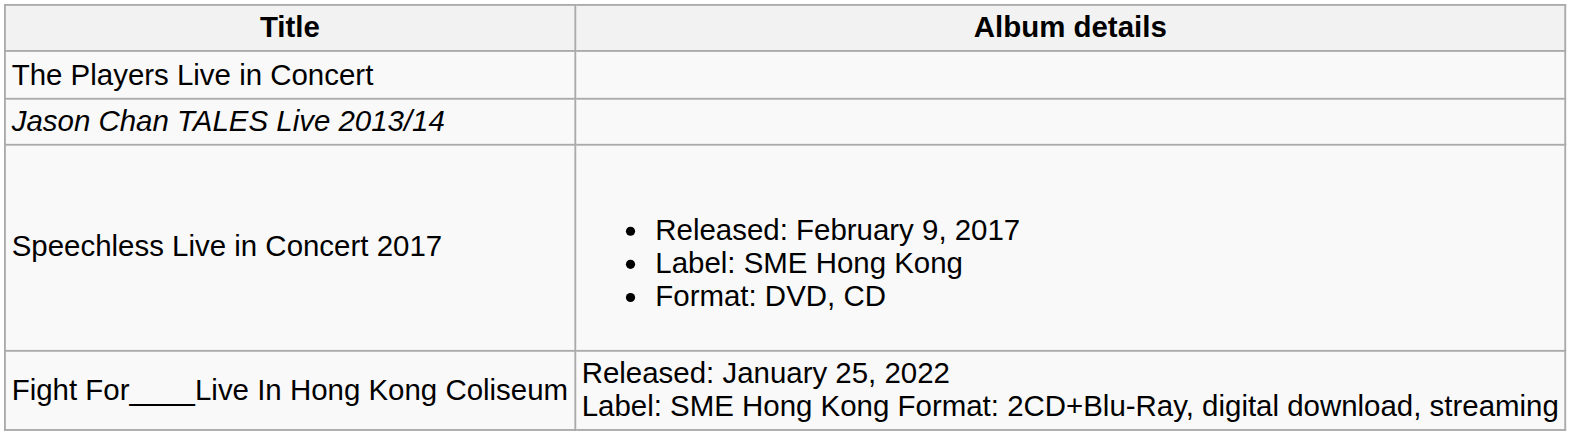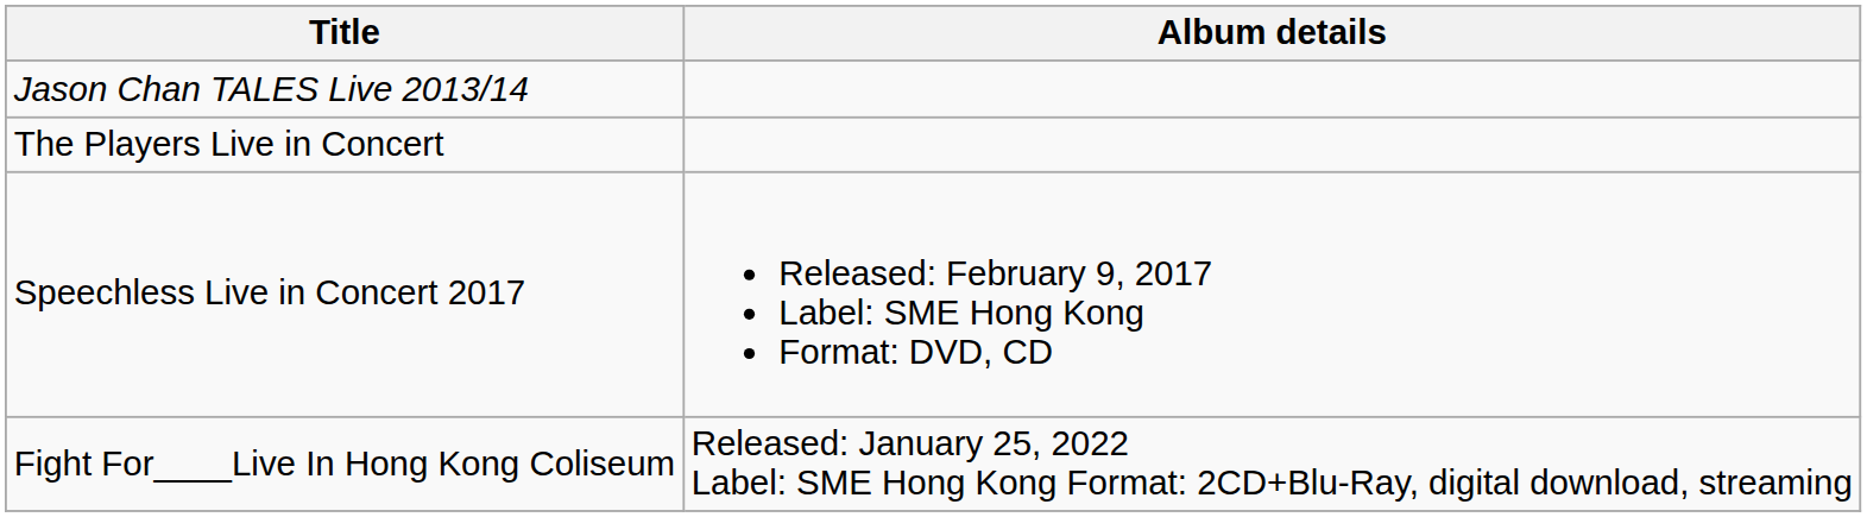rows swapped: Jason Chan TALES Live 2013/14 <-> The Players Live in Concert
